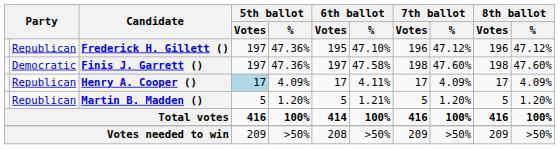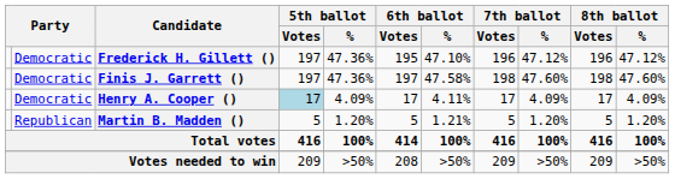Frederick H. Gillett () | column 2: Republican -> Democratic
Henry A. Cooper () | column 2: Republican -> Democratic
